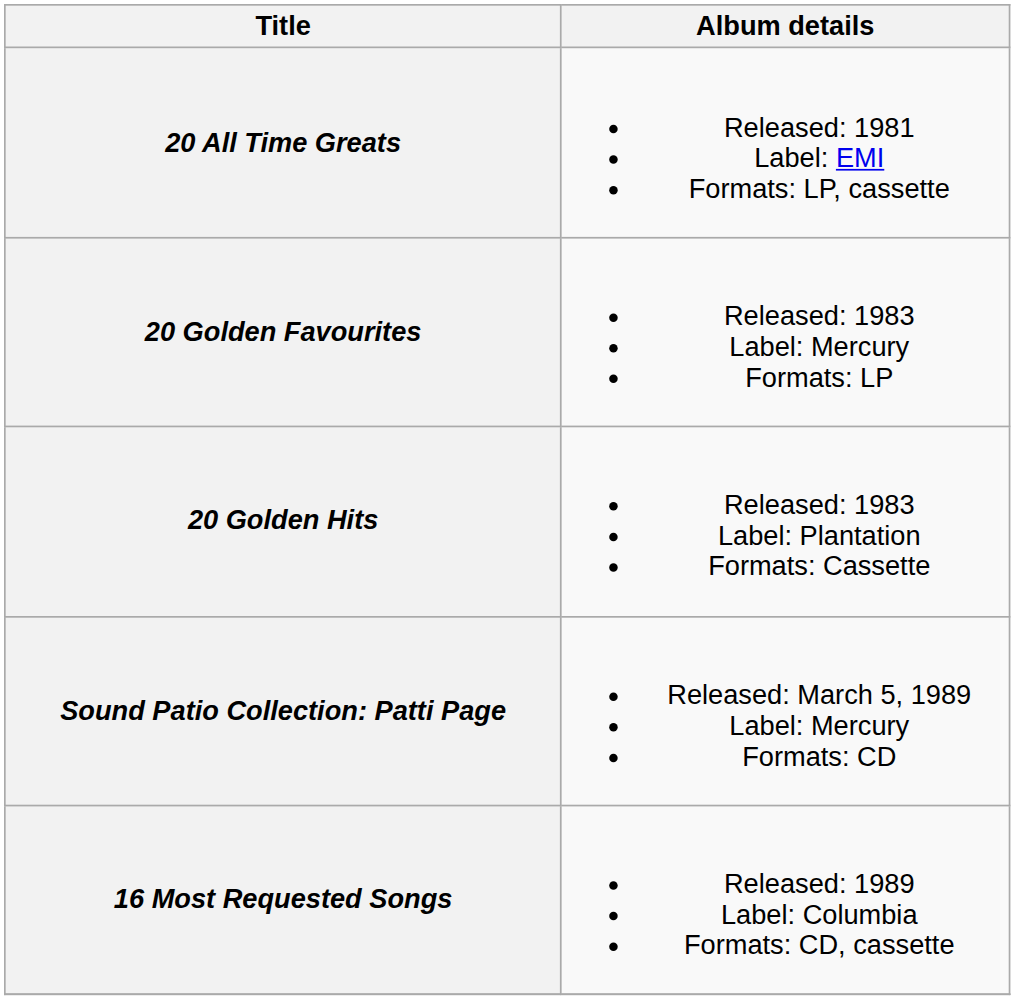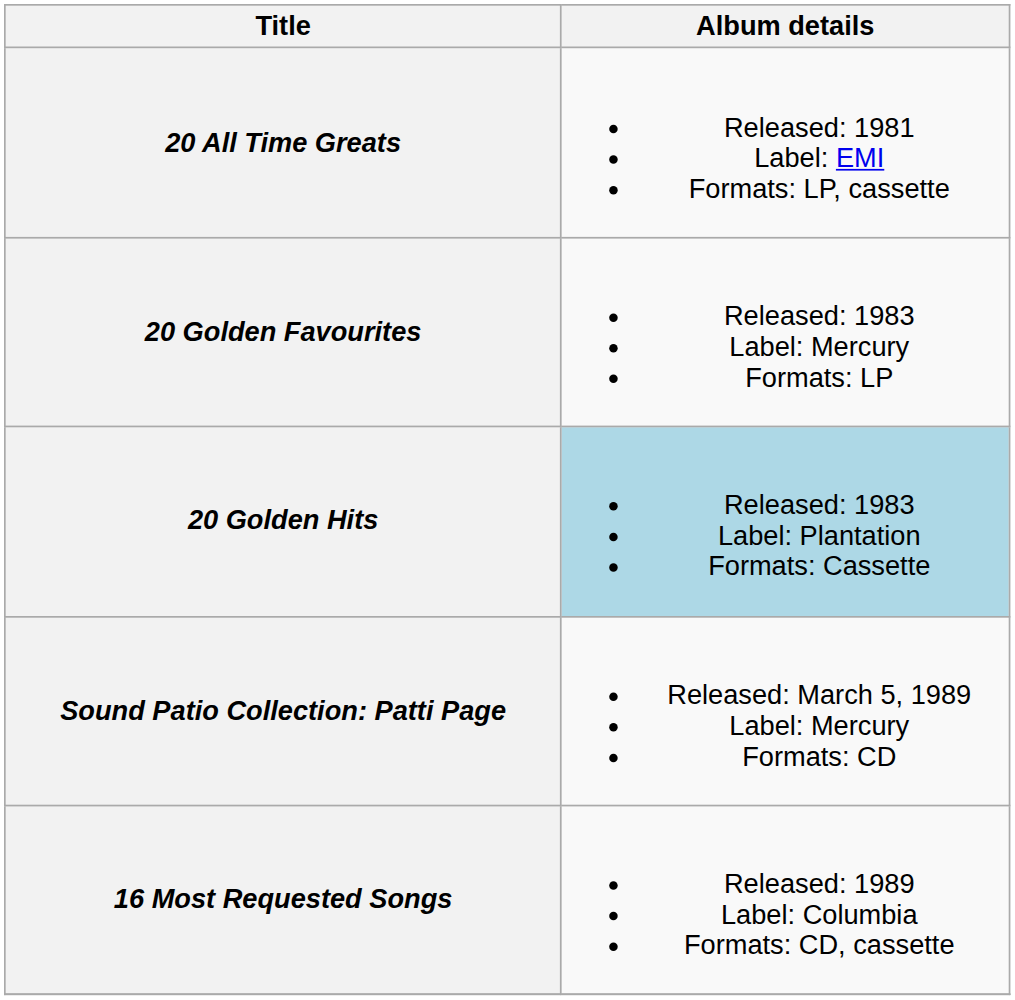20 Golden Hits | Album details: no background -> lightblue background
